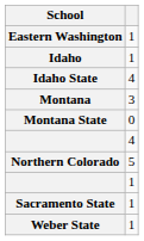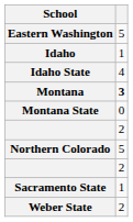row 2 | column 2: 1 -> 5
row 5 | column 2: normal -> bold
row 7 | column 2: 4 -> 2
row 9 | column 2: 1 -> 2
row 11 | column 2: 1 -> 2
